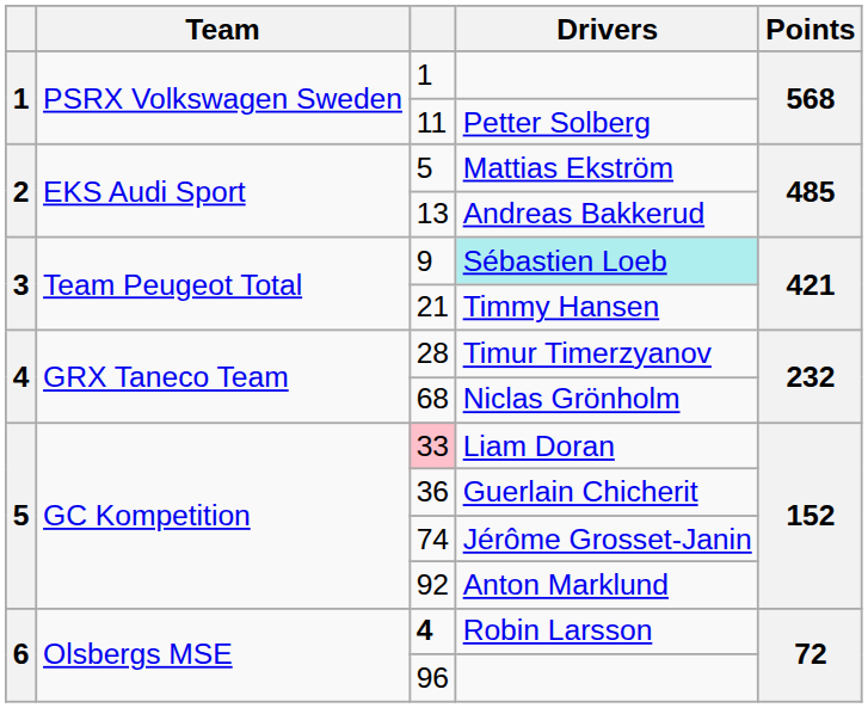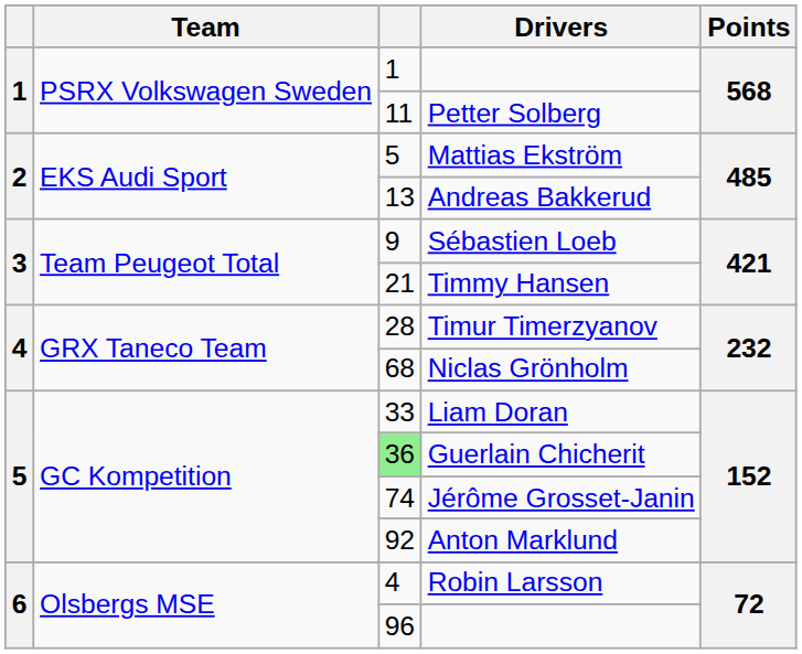Sébastien Loeb | Drivers: paleturquoise background -> no background
Liam Doran | column 3: pink background -> no background
Guerlain Chicherit | column 3: no background -> lightgreen background
Robin Larsson | column 3: bold -> normal
